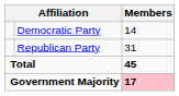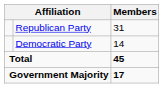rows swapped: Republican Party <-> Democratic Party
Government Majority | Members: pink background -> no background
